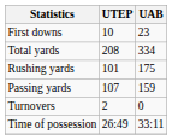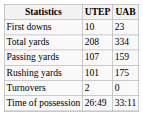rows swapped: Rushing yards <-> Passing yards
